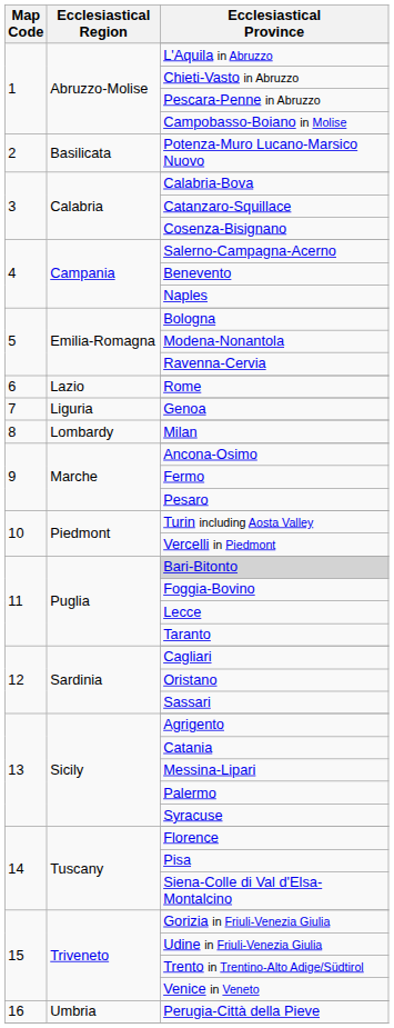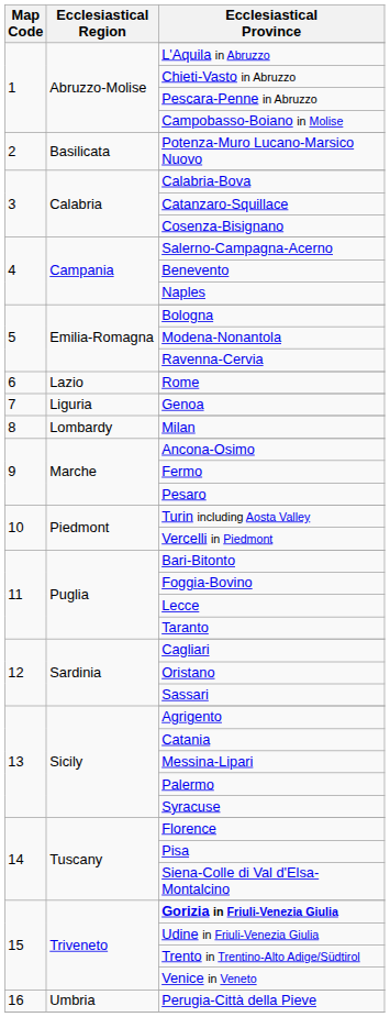Bari-Bitonto | Ecclesiastical Province: lightgrey background -> no background
Gorizia in Friuli-Venezia Giulia | Ecclesiastical Province: normal -> bold
